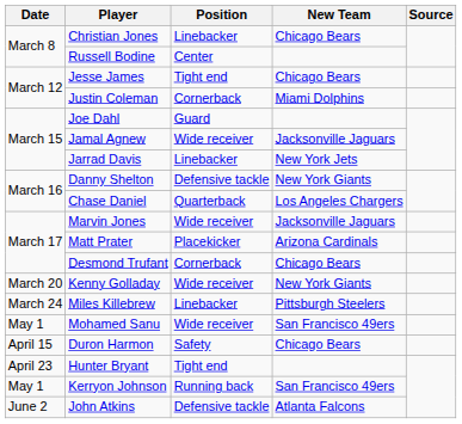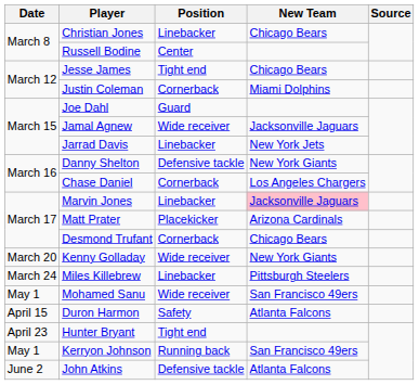Chase Daniel | Position: Quarterback -> Cornerback
Marvin Jones | Position: Wide receiver -> Linebacker
Marvin Jones | New Team: no background -> pink background
Duron Harmon | New Team: Chicago Bears -> Atlanta Falcons
